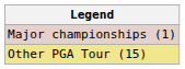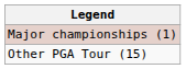row 3 | column 1: khaki background -> no background
